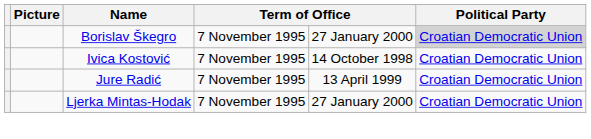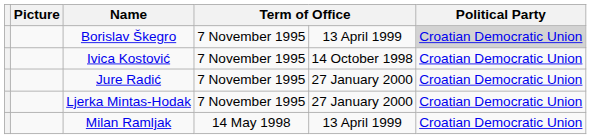Borislav Škegro | column 5: 27 January 2000 -> 13 April 1999
Jure Radić | column 5: 13 April 1999 -> 27 January 2000
+ row: Milan Ramljak | 14 May 1998 | 13 April 1999 | Croatian Democratic Union
